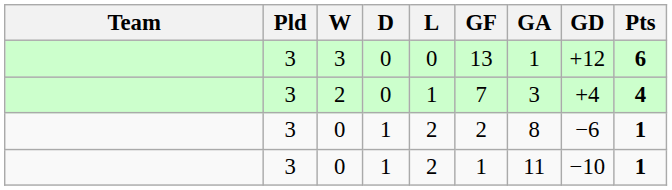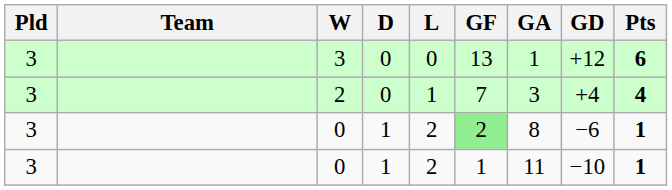columns swapped: Team <-> Pld
row 4 | GF: no background -> lightgreen background
